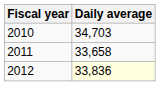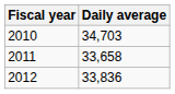2012 | Daily average: lightyellow background -> no background
